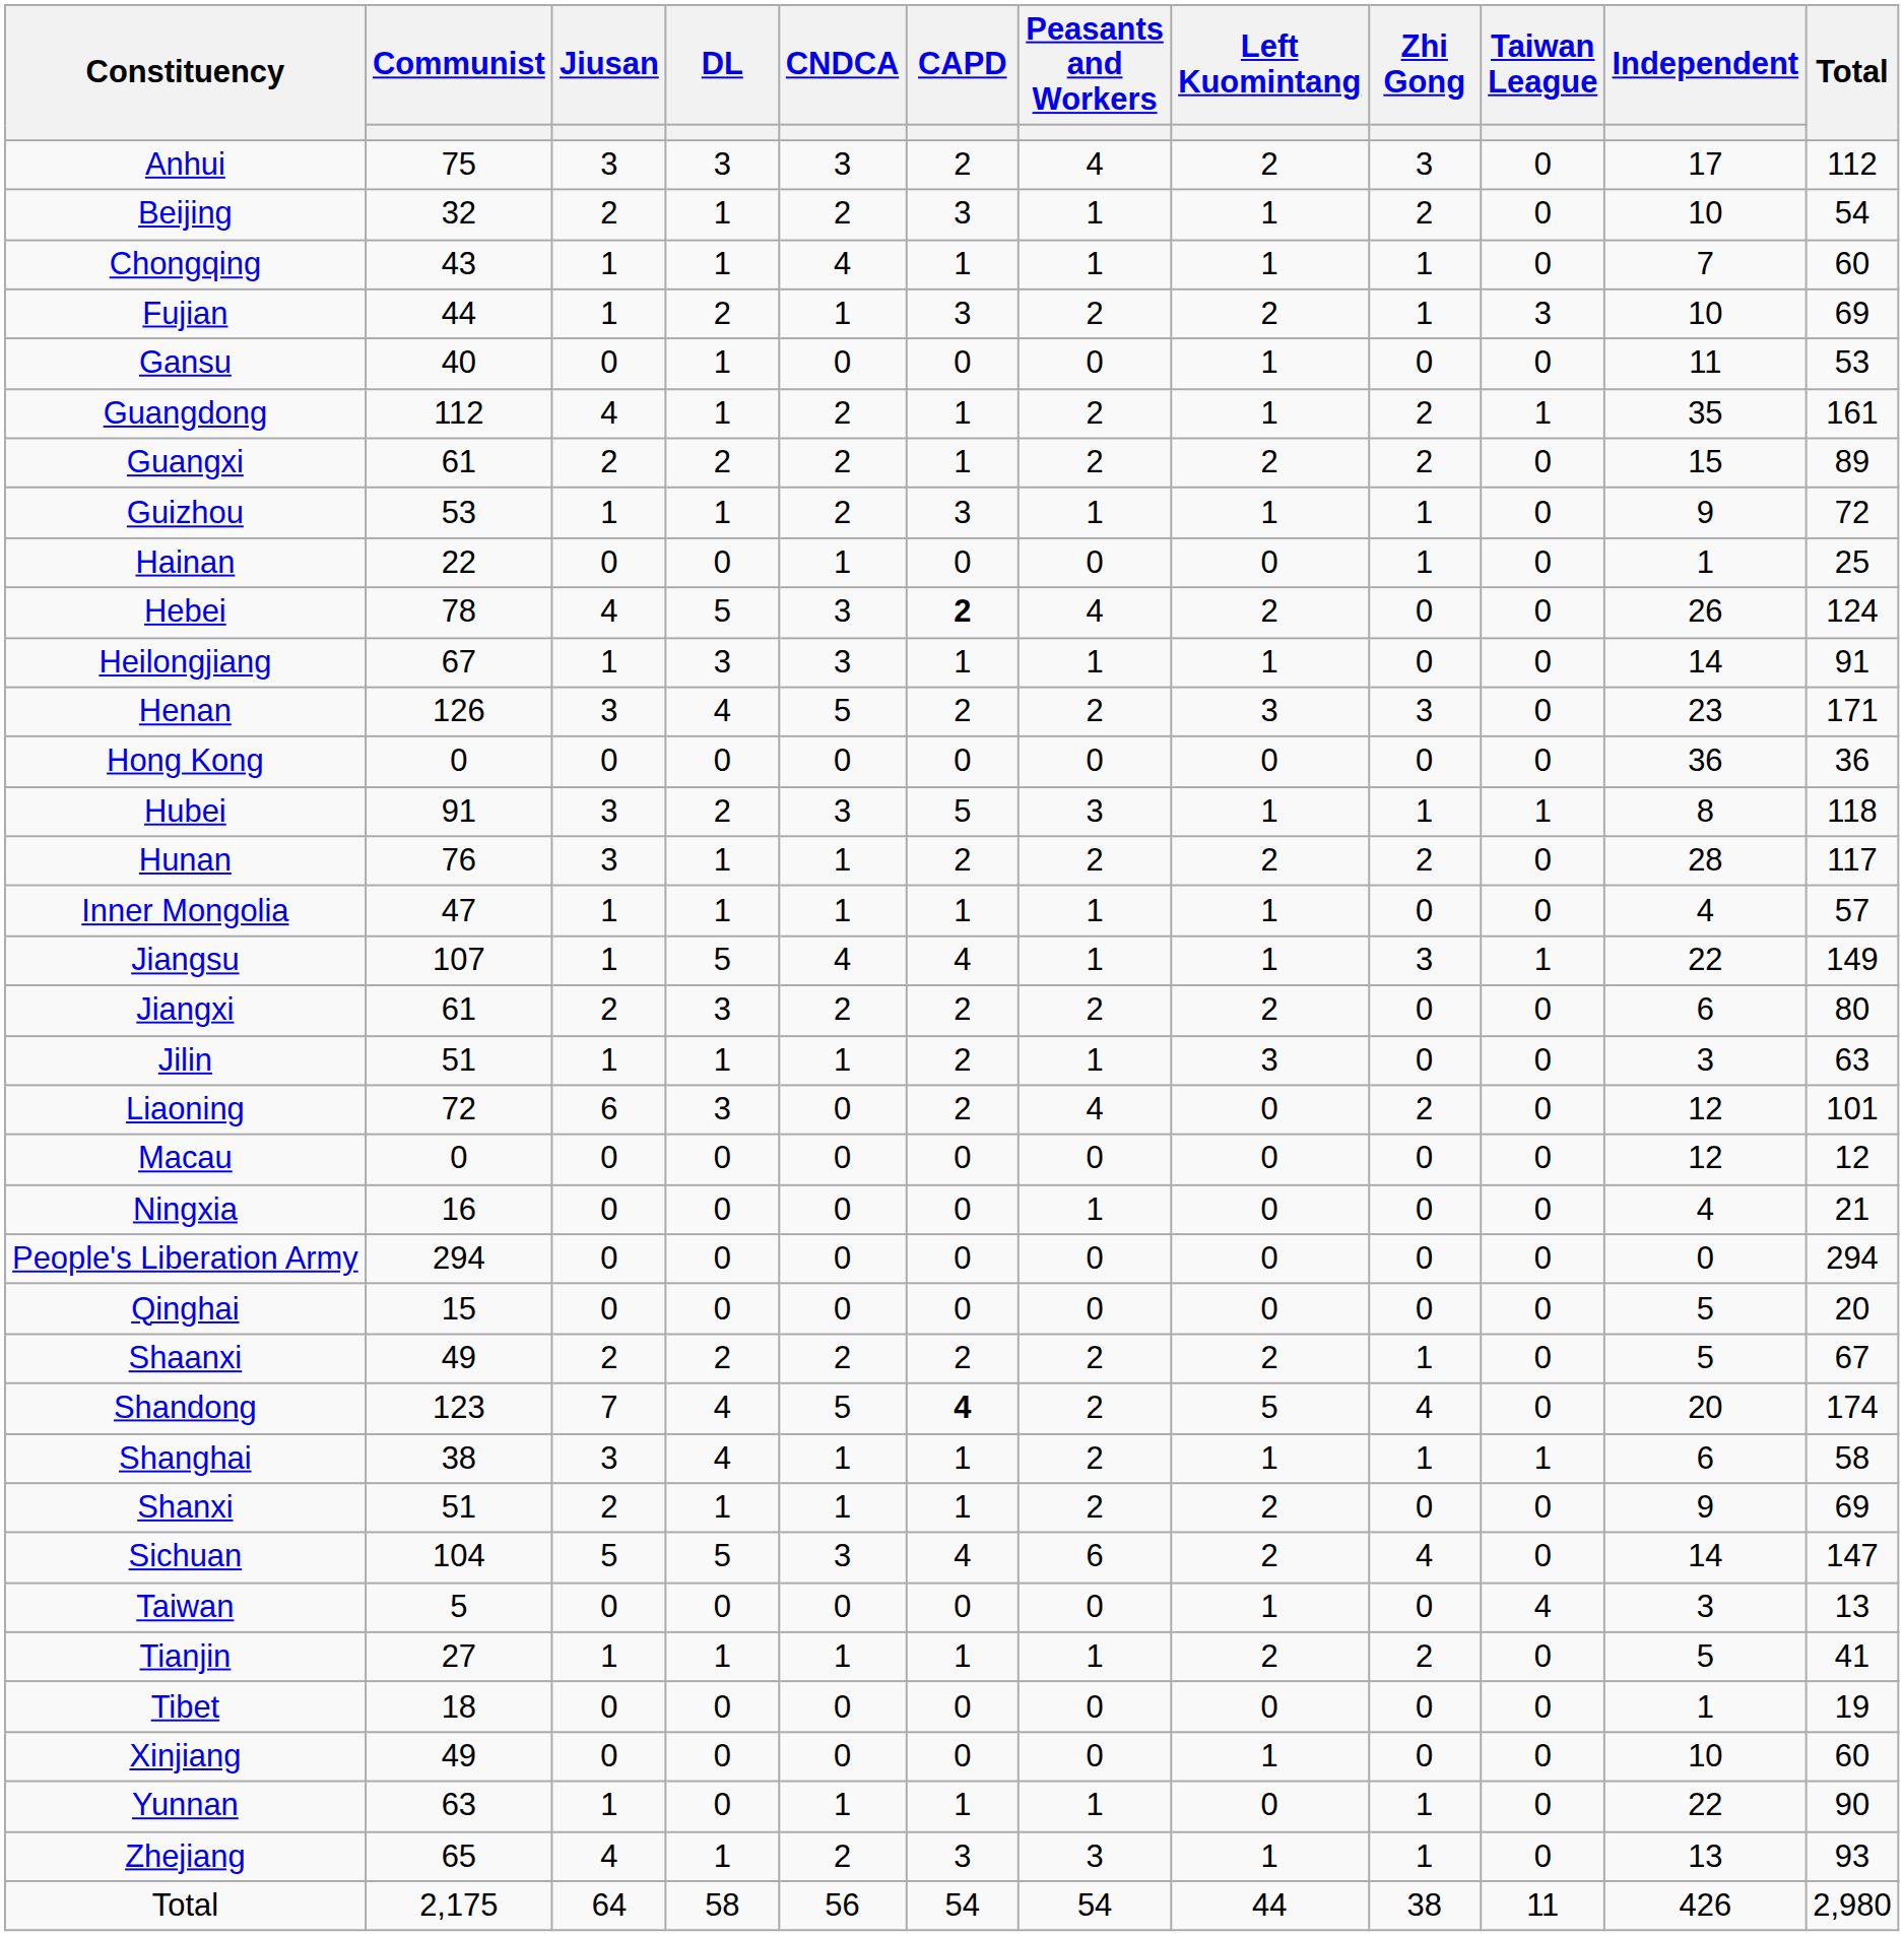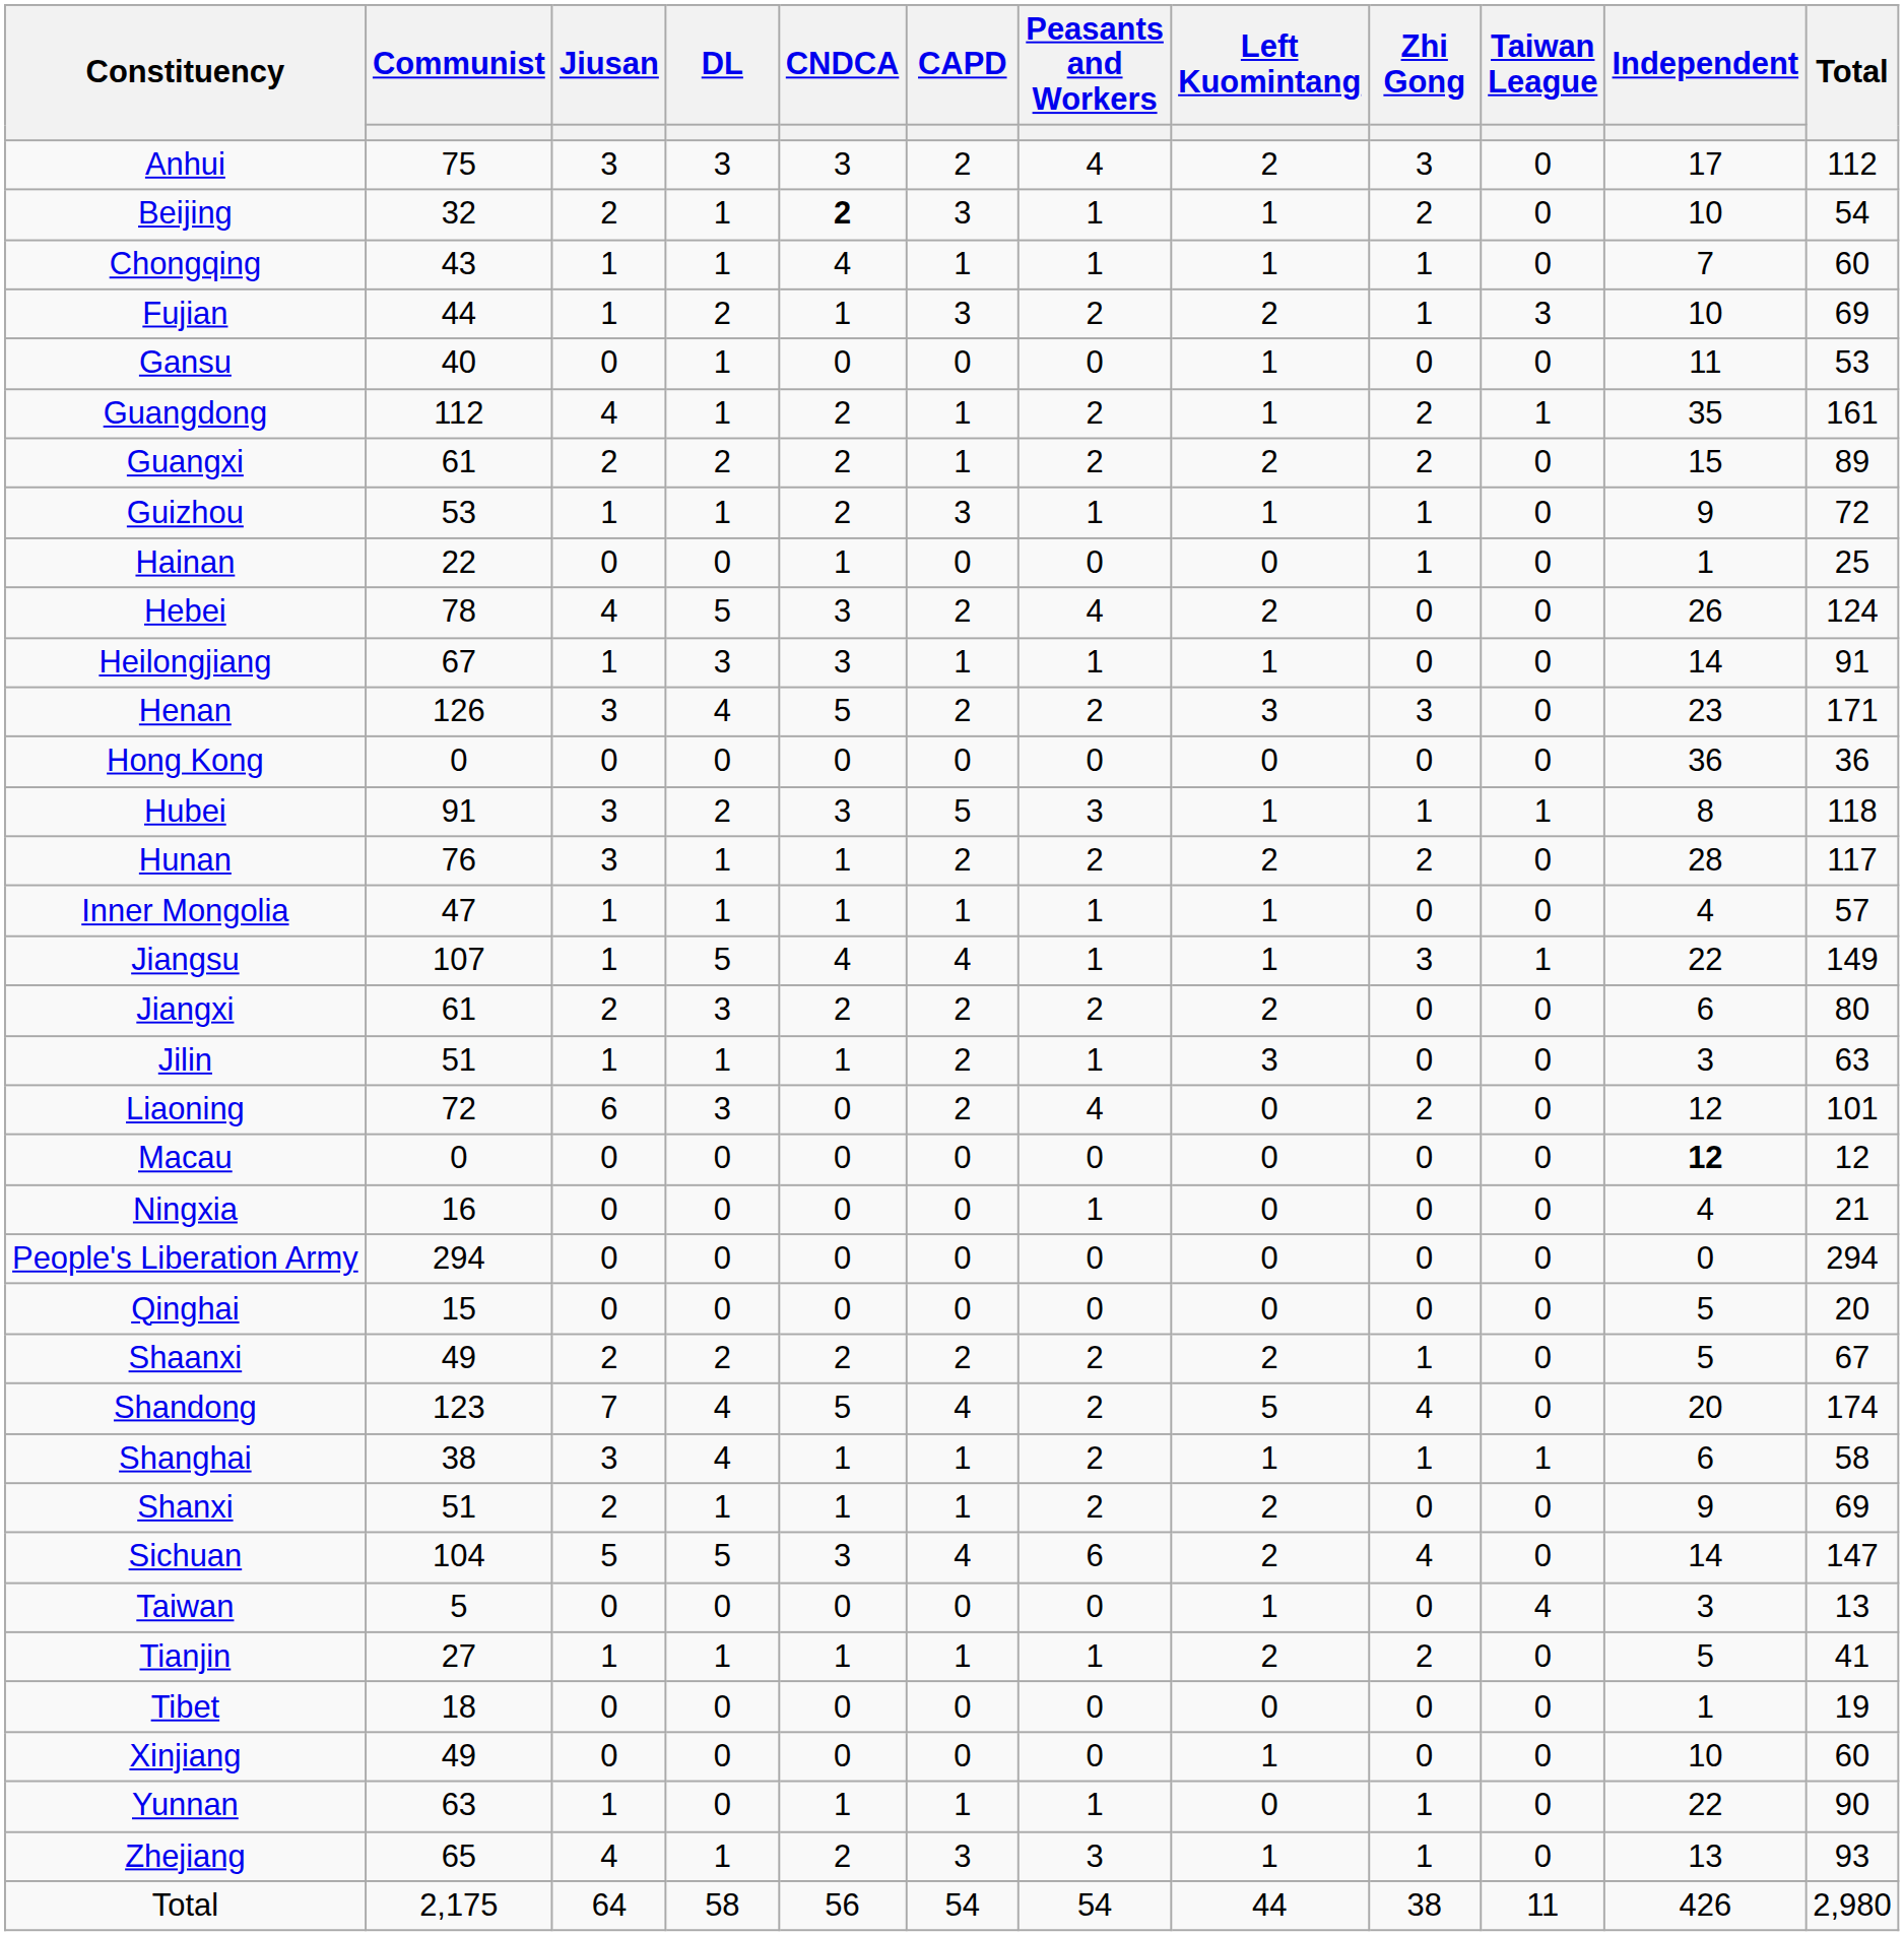Beijing | CNDCA: normal -> bold
Hebei | CAPD: bold -> normal
Macau | Independent: normal -> bold
Shandong | CAPD: bold -> normal
